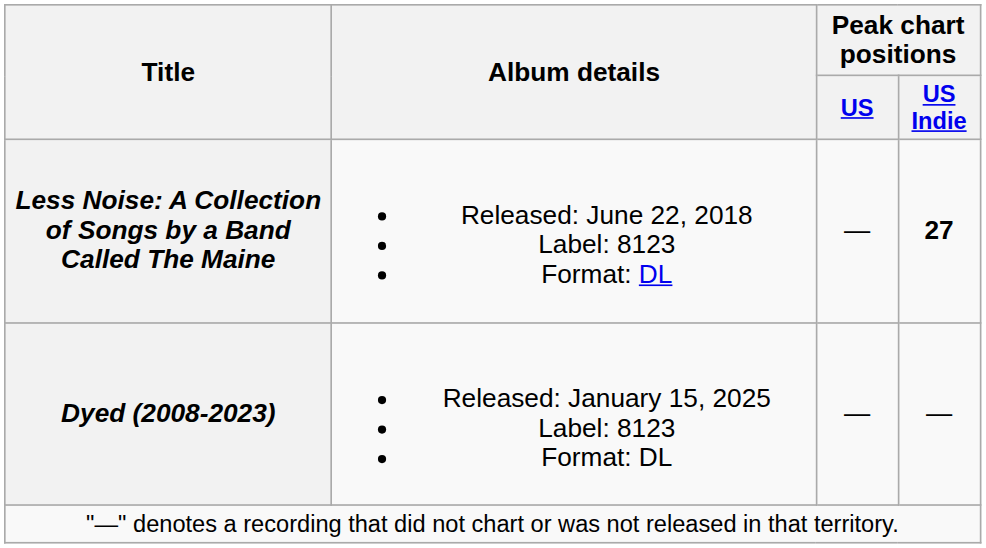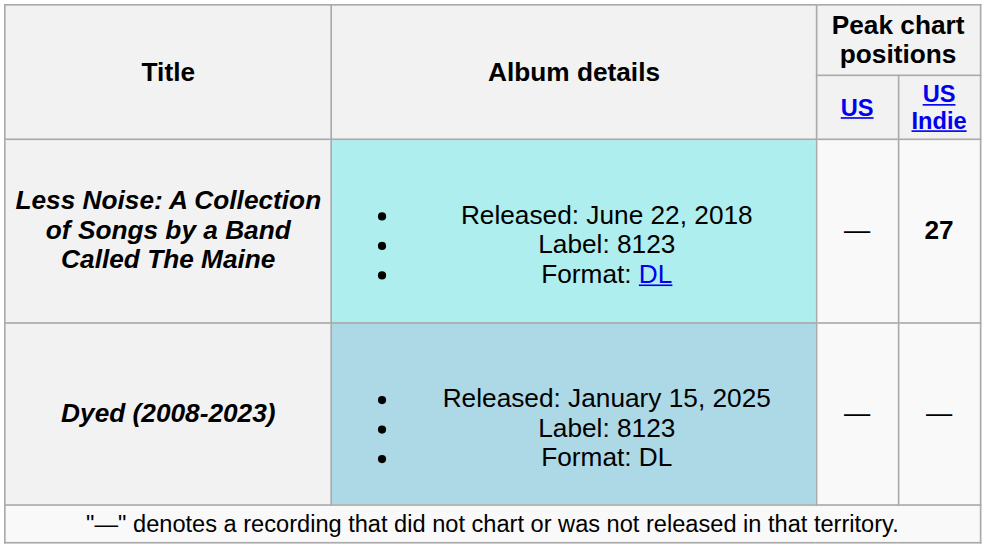Less Noise: A Collection of Songs by a Band Called The Maine | Album details: no background -> paleturquoise background
Dyed (2008-2023) | Album details: no background -> lightblue background
